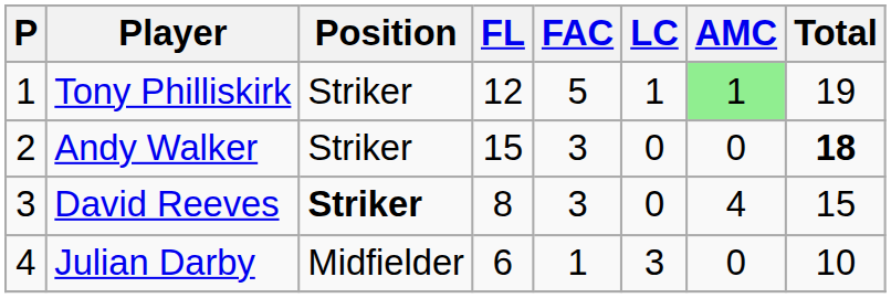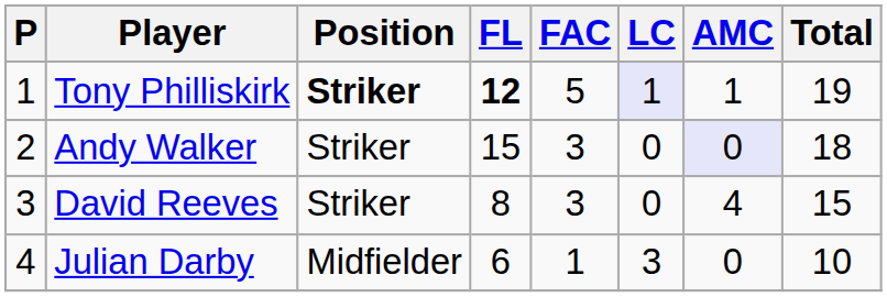Tony Philliskirk | Position: normal -> bold
Tony Philliskirk | FL: normal -> bold
Tony Philliskirk | LC: no background -> lavender background
Tony Philliskirk | AMC: lightgreen background -> no background
Andy Walker | AMC: no background -> lavender background
Andy Walker | Total: bold -> normal
David Reeves | Position: bold -> normal
